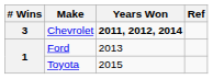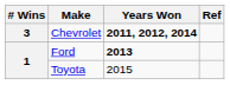Ford | Years Won: normal -> bold
